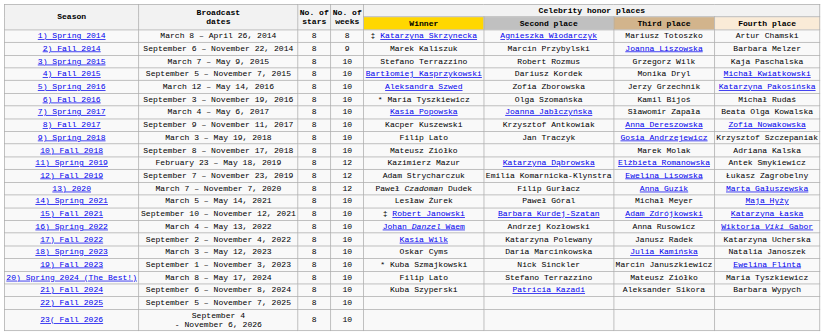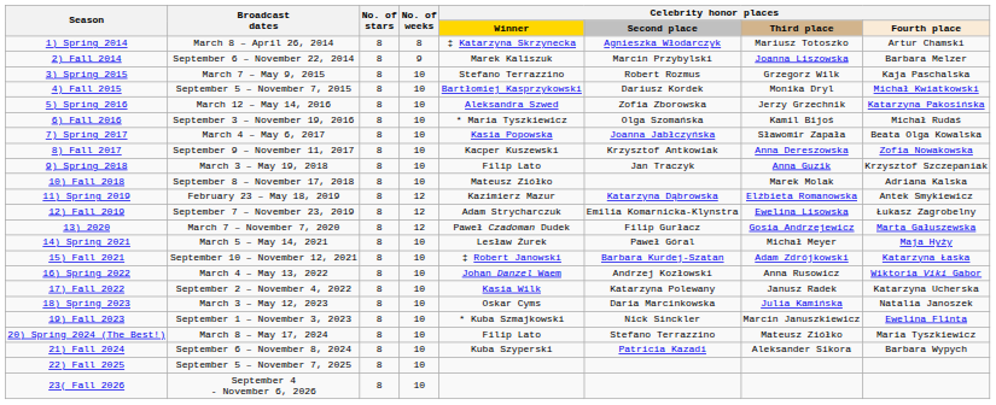9) Spring 2018 | Celebrity honor places / Third place: Gosia Andrzejewicz -> Anna Guzik
13) 2020 | Celebrity honor places / Third place: Anna Guzik -> Gosia Andrzejewicz
